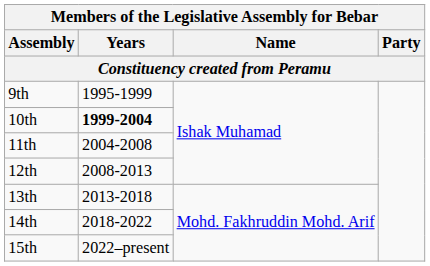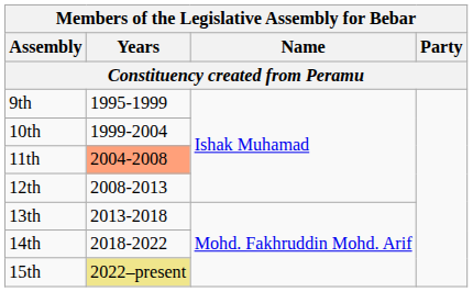10th | Years: bold -> normal
11th | Years: no background -> lightsalmon background
15th | Years: no background -> khaki background
